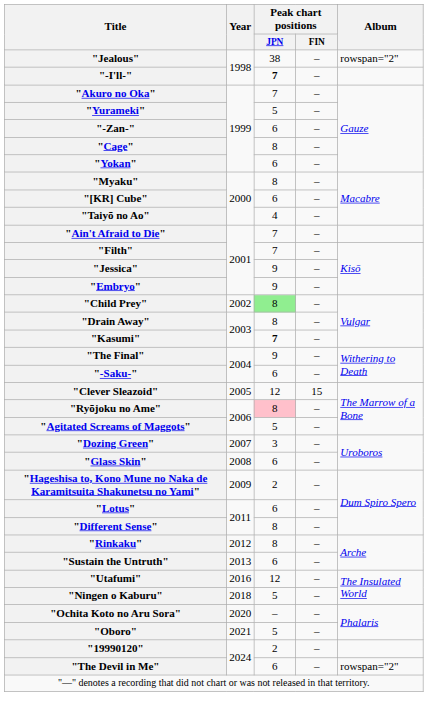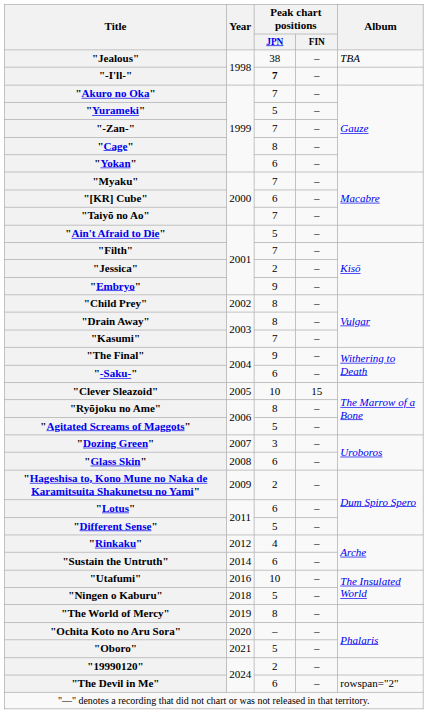"Jealous" | Album: rowspan="2" -> TBA
"-Zan-" | Peak chart positions / JPN: 6 -> 7
"Myaku" | Peak chart positions / JPN: 8 -> 7
"Taiyō no Ao" | Peak chart positions / JPN: 4 -> 7
"Ain't Afraid to Die" | Peak chart positions / JPN: 7 -> 5
"Jessica" | Peak chart positions / JPN: 9 -> 2
"Child Prey" | Peak chart positions / JPN: lightgreen background -> no background
"Kasumi" | Peak chart positions / JPN: bold -> normal
"Clever Sleazoid" | Peak chart positions / JPN: 12 -> 10
"Ryōjoku no Ame" | Peak chart positions / JPN: pink background -> no background
"Different Sense" | Peak chart positions / JPN: 8 -> 5
"Rinkaku" | Peak chart positions / JPN: 8 -> 4
"Sustain the Untruth" | Year: 2013 -> 2014
"Utafumi" | Peak chart positions / JPN: 12 -> 10
+ row: "The World of Mercy" | 2019 | 8 | –
